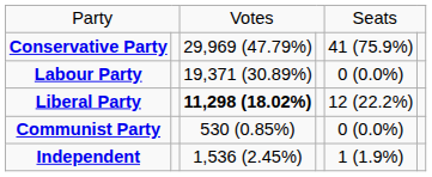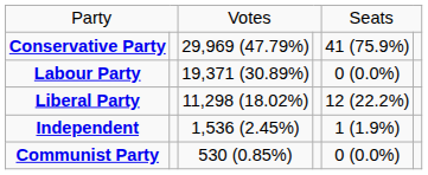Liberal Party | column 3: bold -> normal
rows swapped: Independent <-> Communist Party
